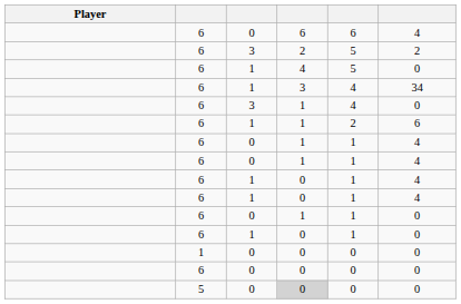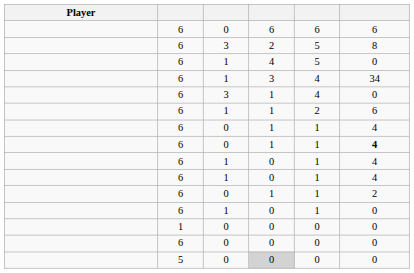row 2 | column 6: 4 -> 6
row 3 | column 6: 2 -> 8
row 9 | column 6: normal -> bold
row 12 | column 6: 0 -> 2
